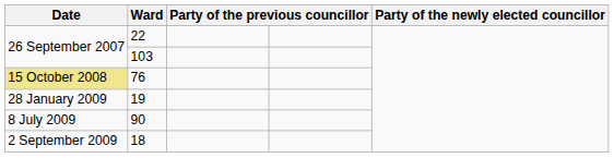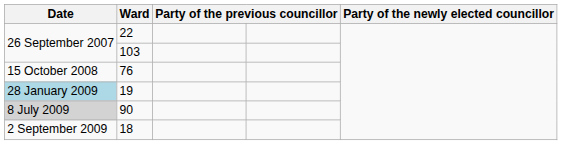76 | Date: khaki background -> no background
19 | Date: no background -> lightblue background
90 | Date: no background -> lightgrey background
